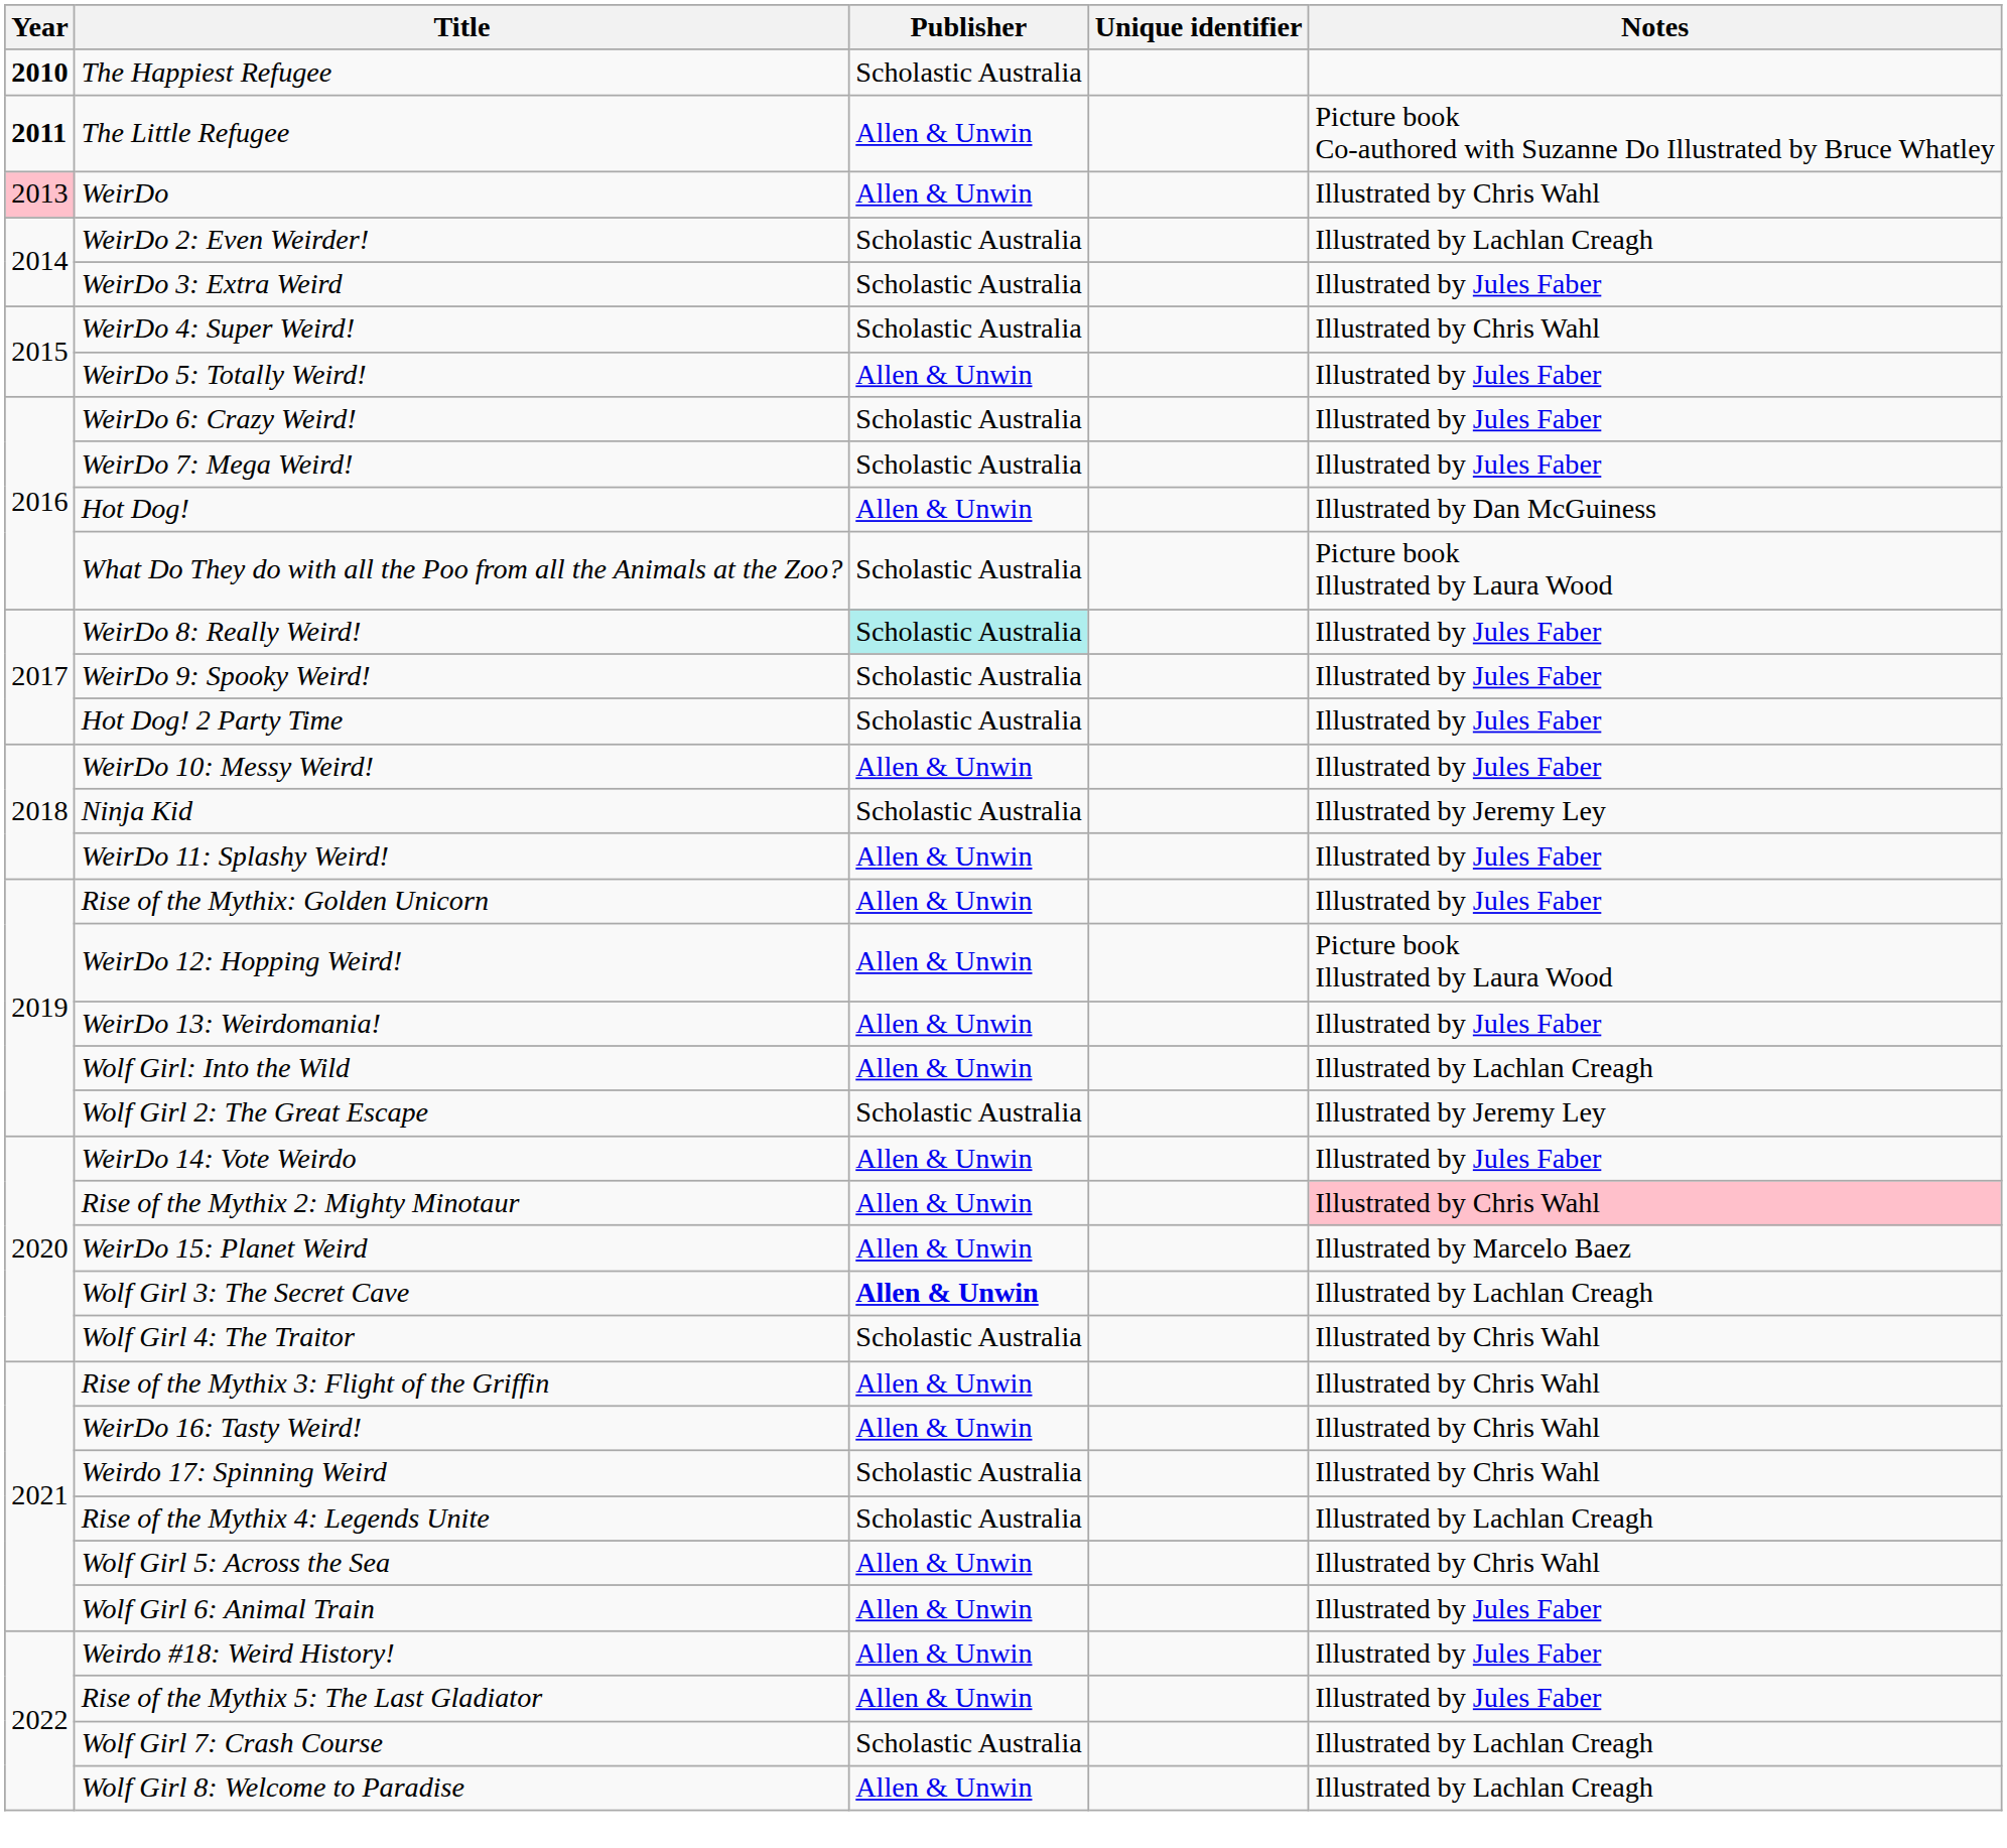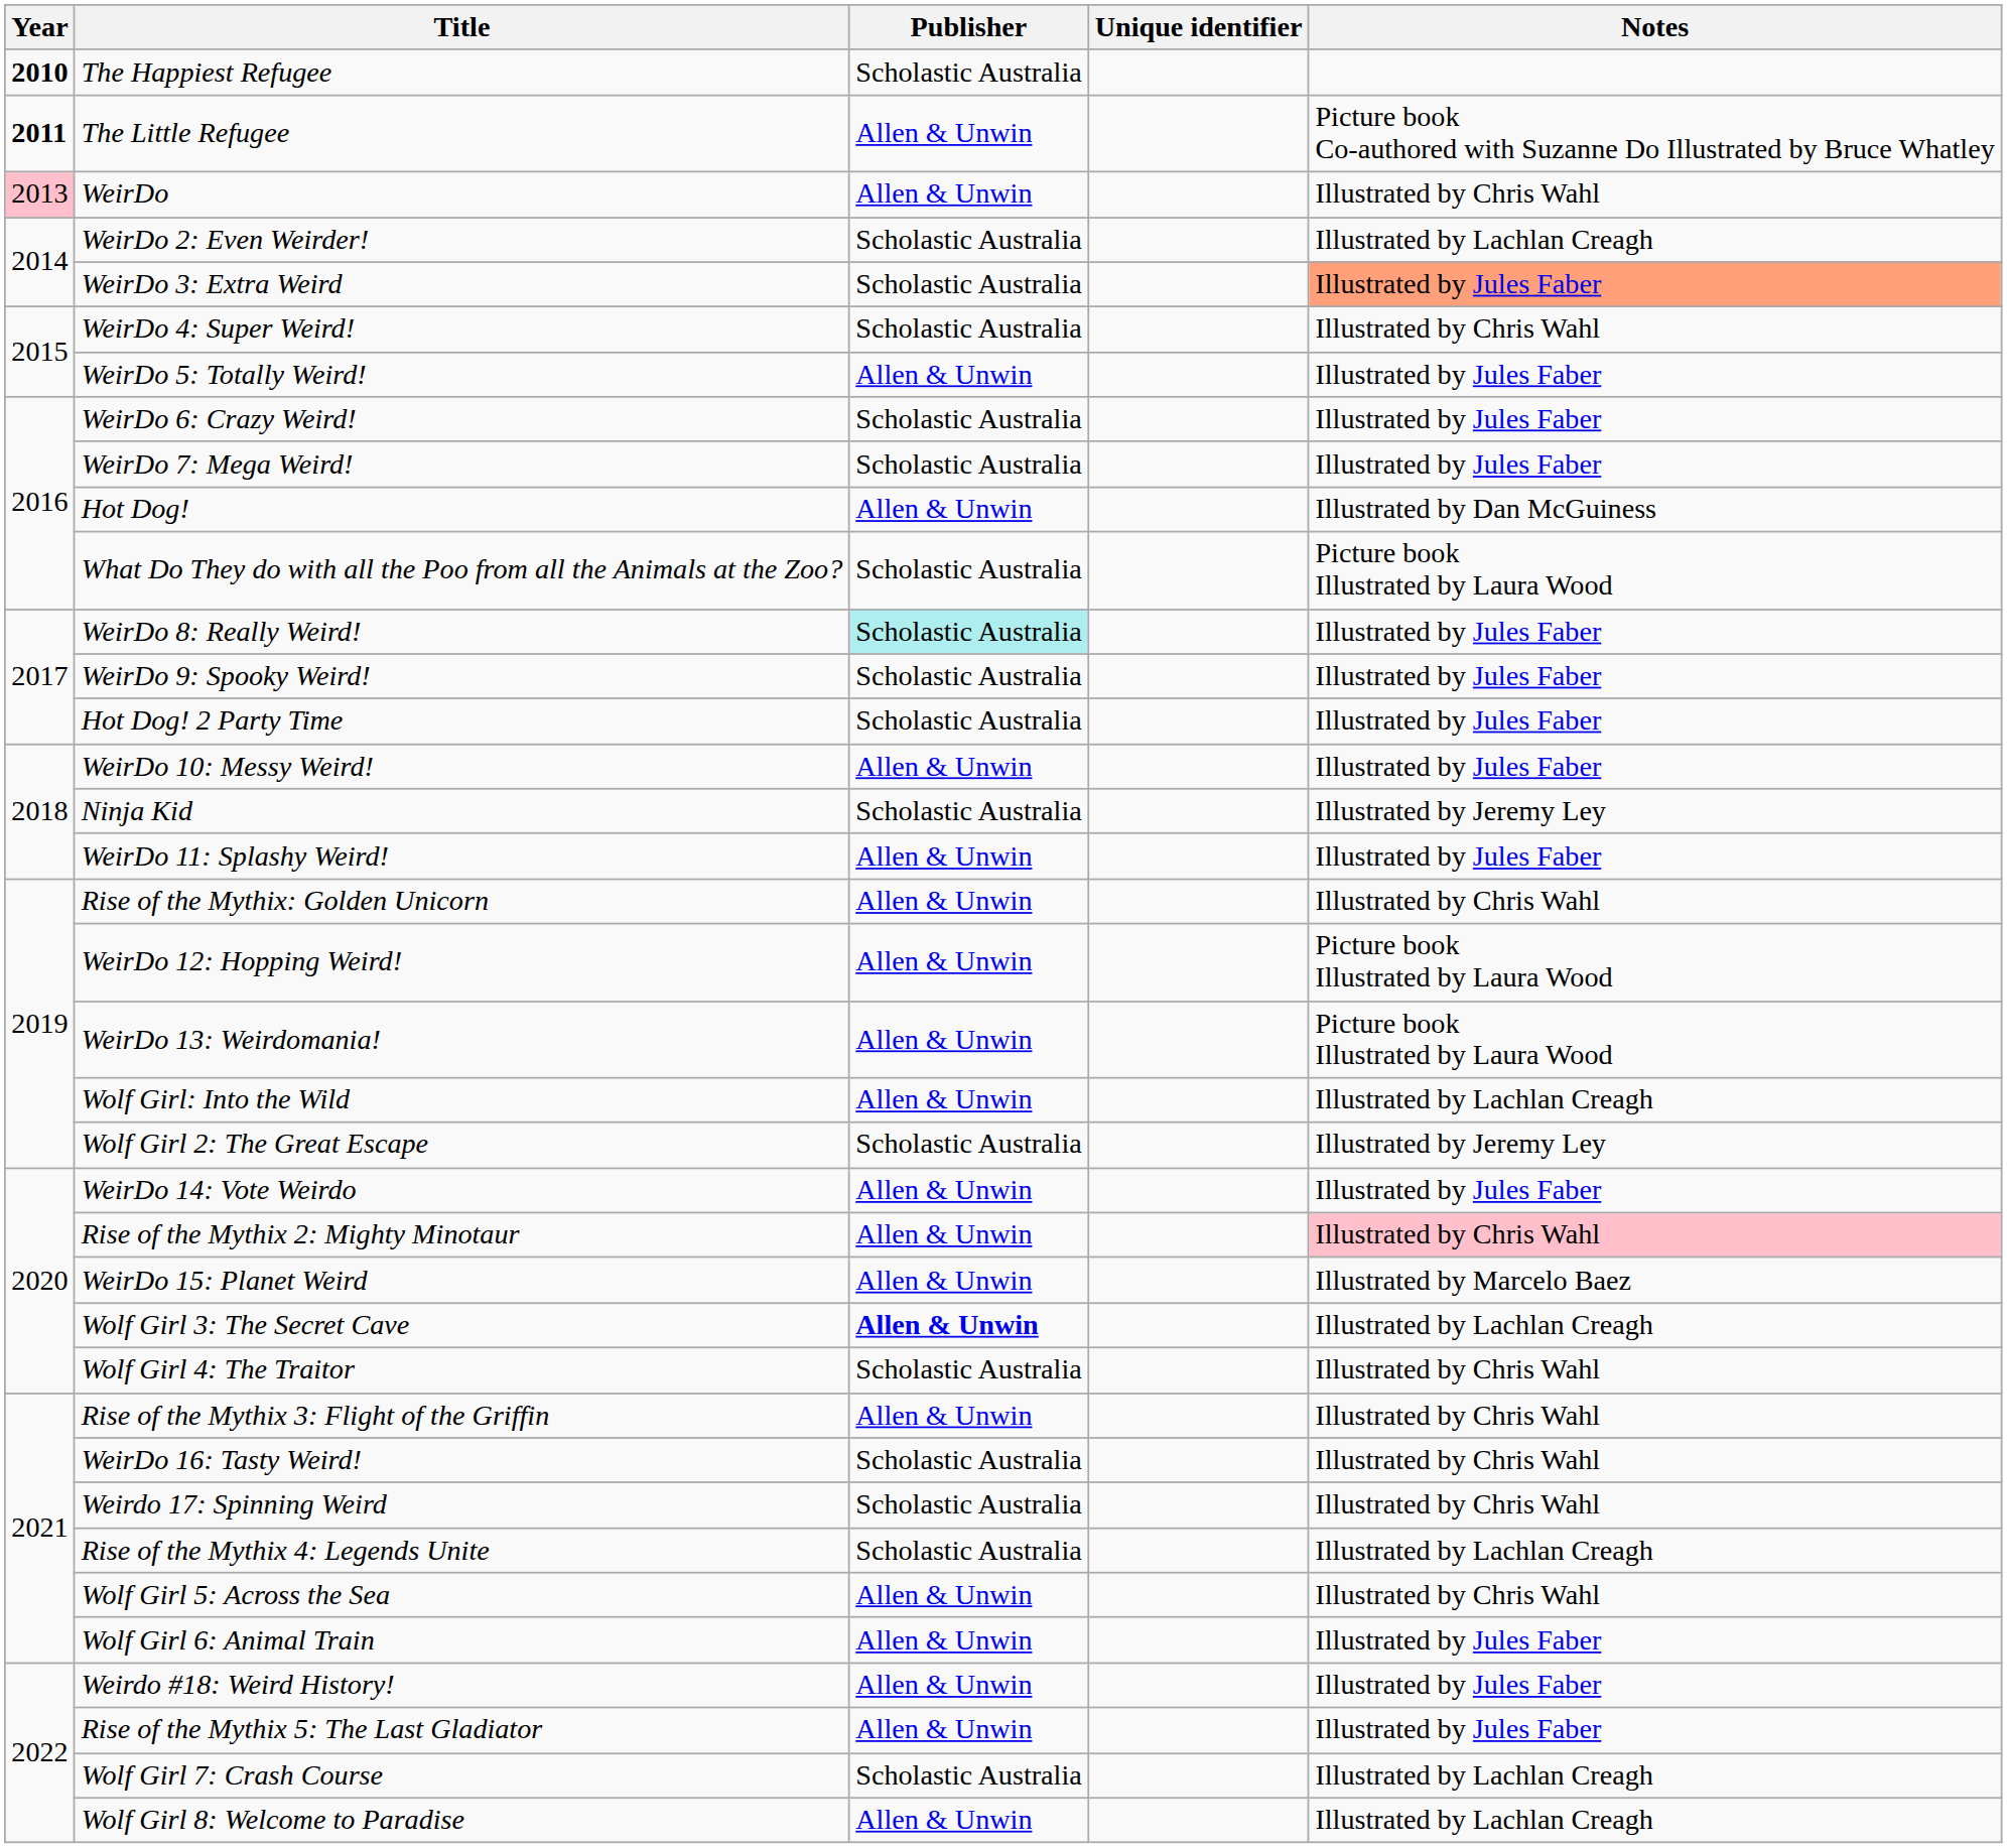WeirDo 3: Extra Weird | Notes: no background -> lightsalmon background
Rise of the Mythix: Golden Unicorn | Notes: Illustrated by Jules Faber -> Illustrated by Chris Wahl
WeirDo 13: Weirdomania! | Notes: Illustrated by Jules Faber -> Picture book Illustrated by Laura Wood
WeirDo 16: Tasty Weird! | Publisher: Allen & Unwin -> Scholastic Australia
